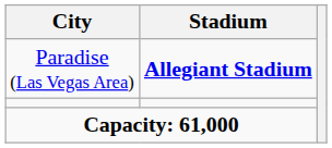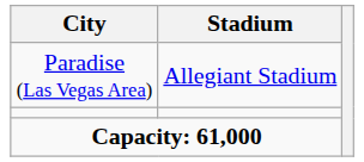Paradise (Las Vegas Area) | Stadium: bold -> normal
